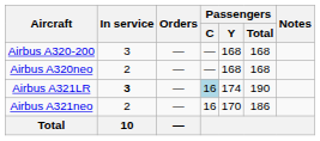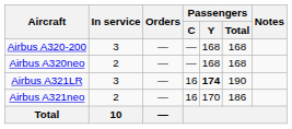Airbus A321LR | In service: bold -> normal
Airbus A321LR | Passengers / C: lightblue background -> no background
Airbus A321LR | Passengers / Y: normal -> bold
